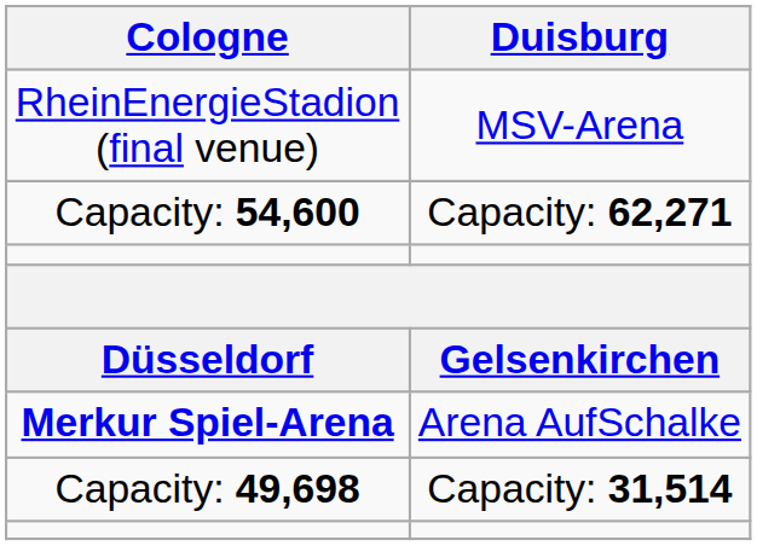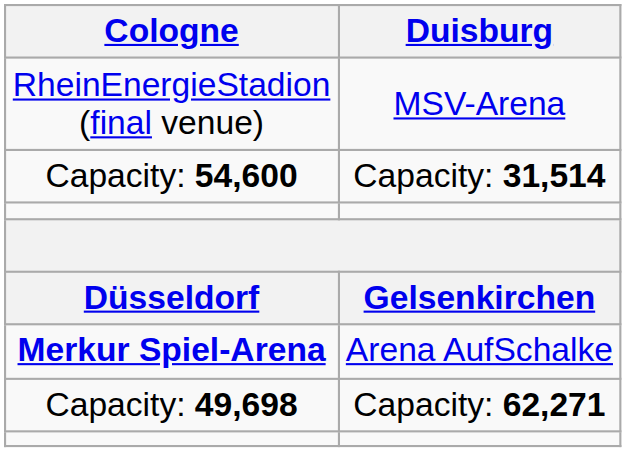row 3 | Duisburg: Capacity: 62,271 -> Capacity: 31,514
row 8 | Duisburg: Capacity: 31,514 -> Capacity: 62,271
